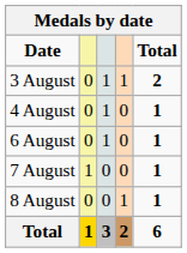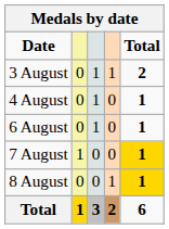7 August | Total: no background -> gold background
8 August | Total: no background -> gold background
